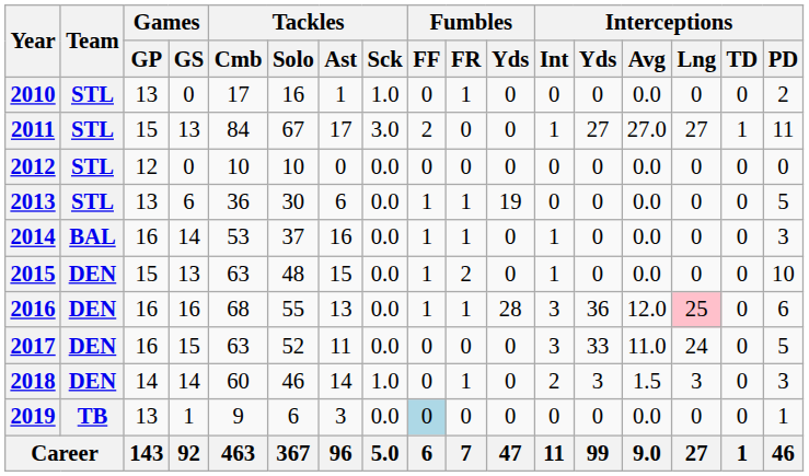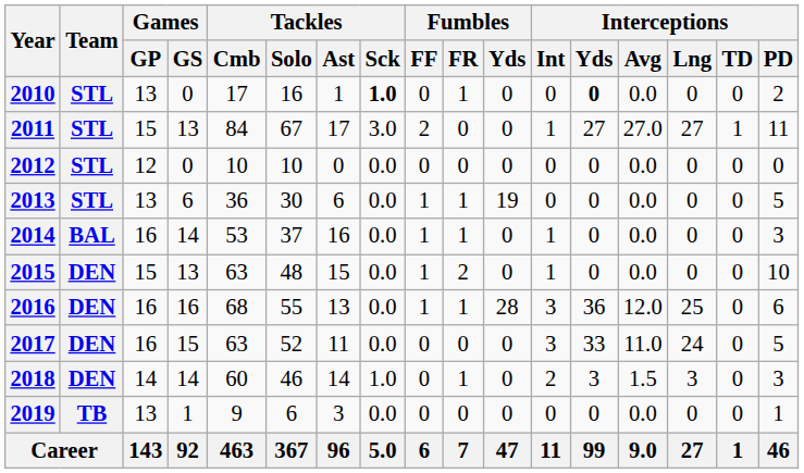2010 | Tackles / Sck: normal -> bold
2010 | Interceptions / Yds: normal -> bold
2016 | Interceptions / Lng: pink background -> no background
2019 | Fumbles / FF: lightblue background -> no background
